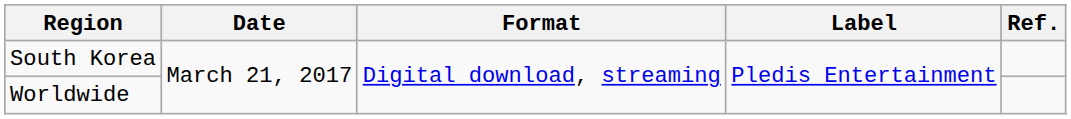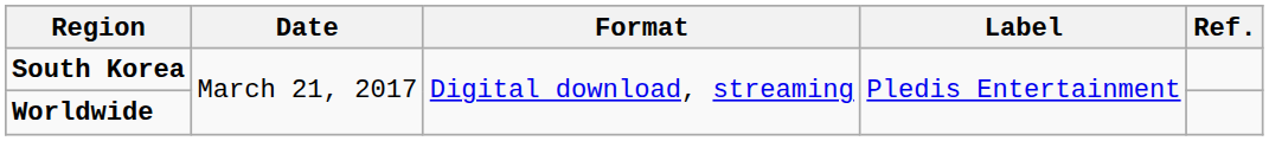South Korea | Region: normal -> bold
Worldwide | Region: normal -> bold
